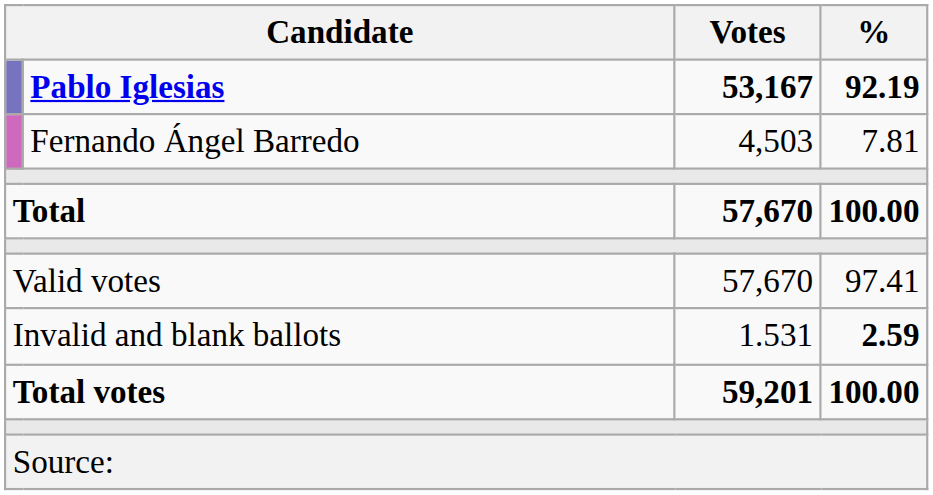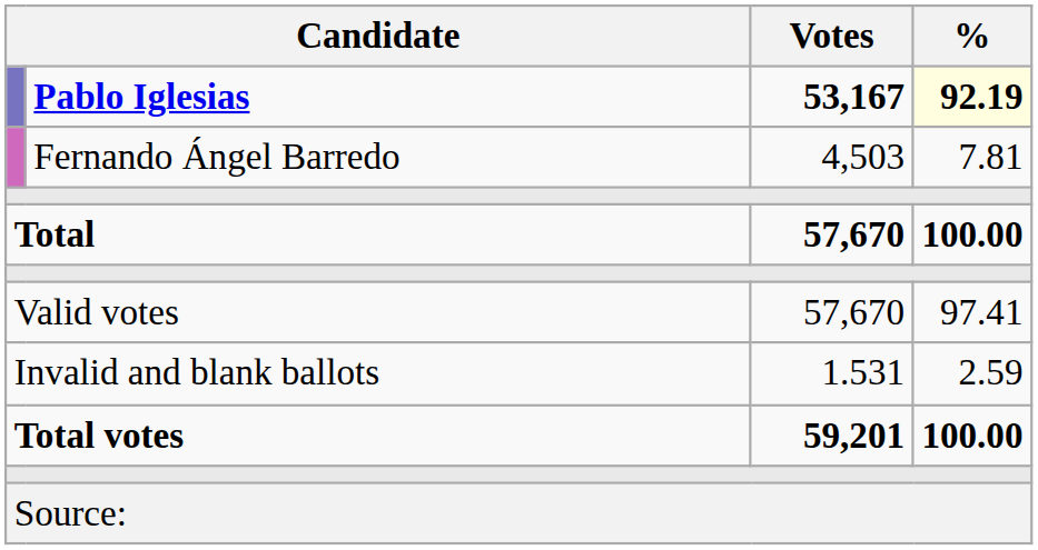Pablo Iglesias | %: no background -> lightyellow background
Invalid and blank ballots | %: bold -> normal
